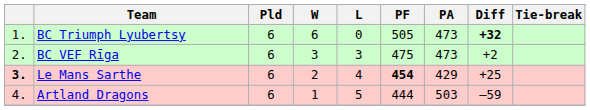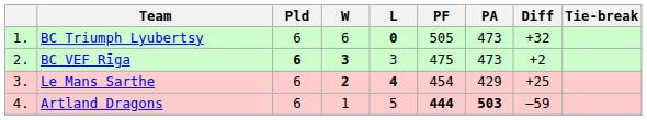BC Triumph Lyubertsy | L: normal -> bold
BC Triumph Lyubertsy | Diff: bold -> normal
BC VEF Rīga | Pld: normal -> bold
BC VEF Rīga | W: normal -> bold
Le Mans Sarthe | column 1: bold -> normal
Le Mans Sarthe | W: normal -> bold
Le Mans Sarthe | L: normal -> bold
Le Mans Sarthe | PF: bold -> normal
Artland Dragons | PF: normal -> bold
Artland Dragons | PA: normal -> bold
